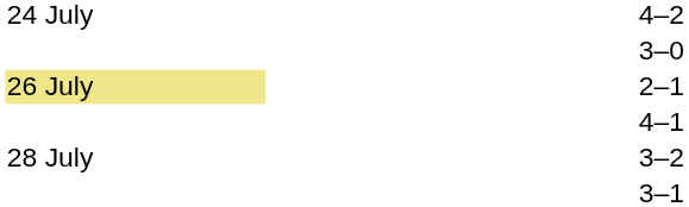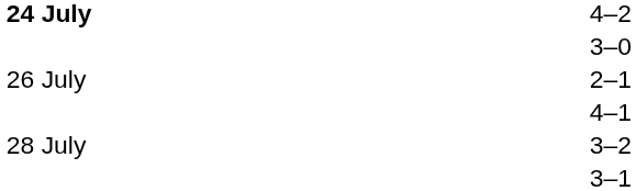4–2 | column 1: normal -> bold
2–1 | column 1: khaki background -> no background
